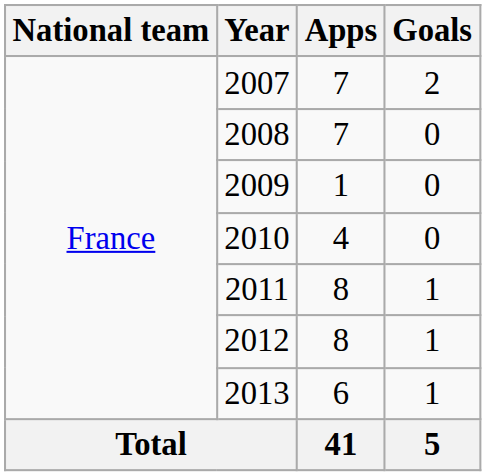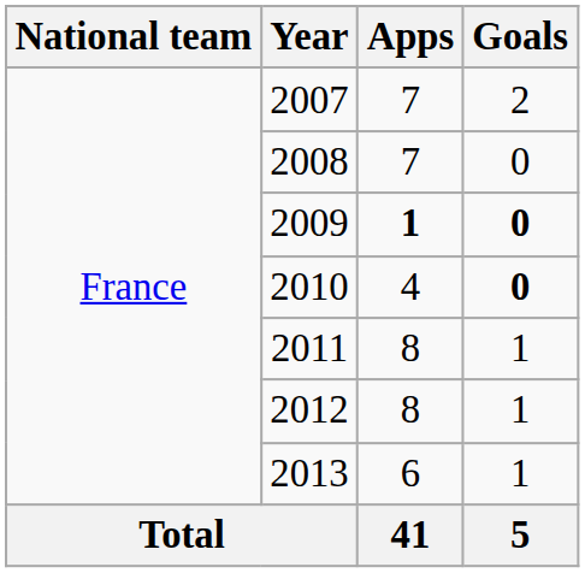2009 | Apps: normal -> bold
2009 | Goals: normal -> bold
2010 | Goals: normal -> bold
